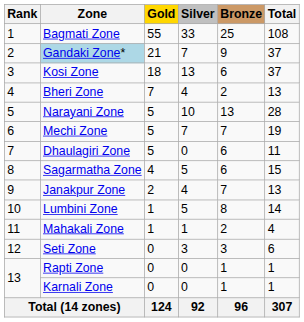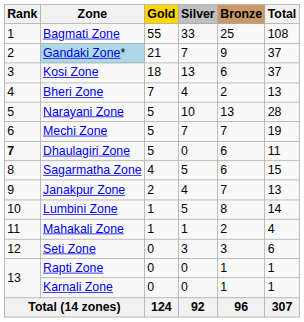Dhaulagiri Zone | Rank: normal -> bold
